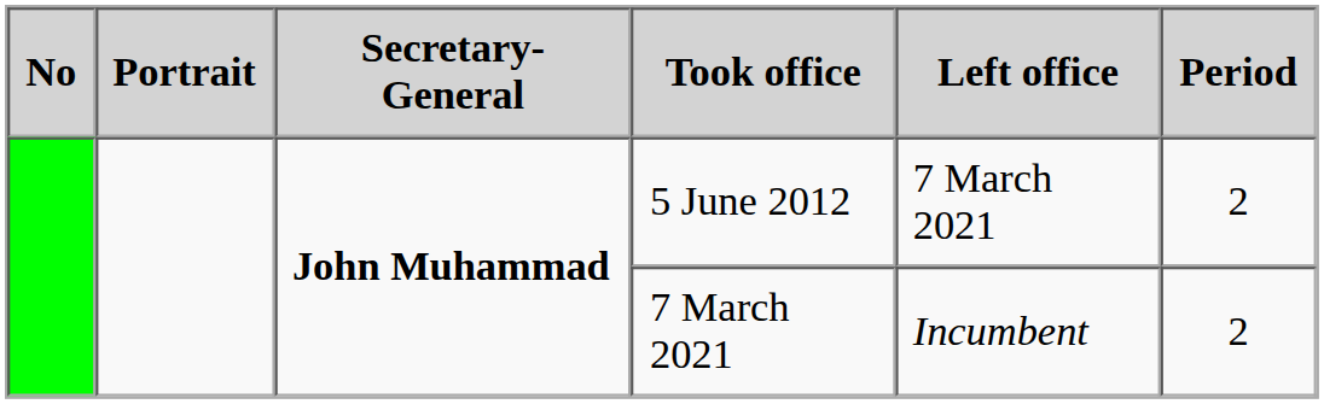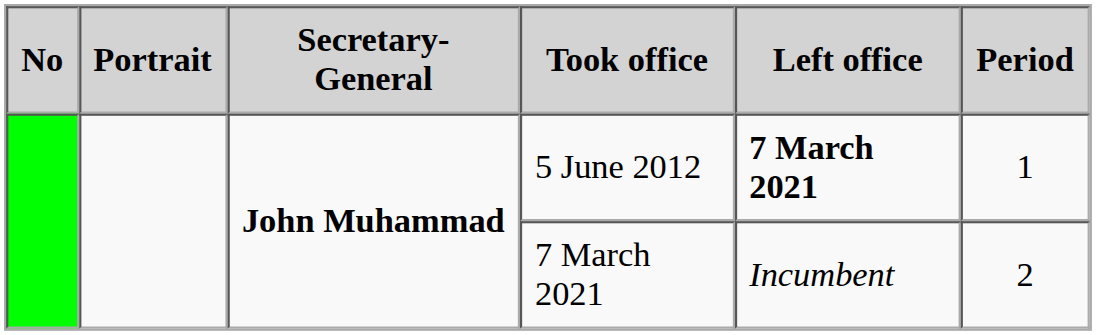5 June 2012 | Left office: normal -> bold
5 June 2012 | Period: 2 -> 1
